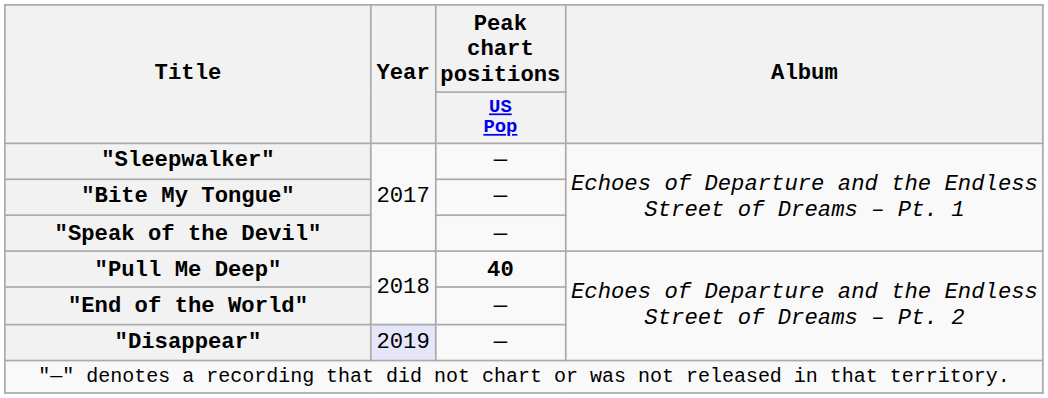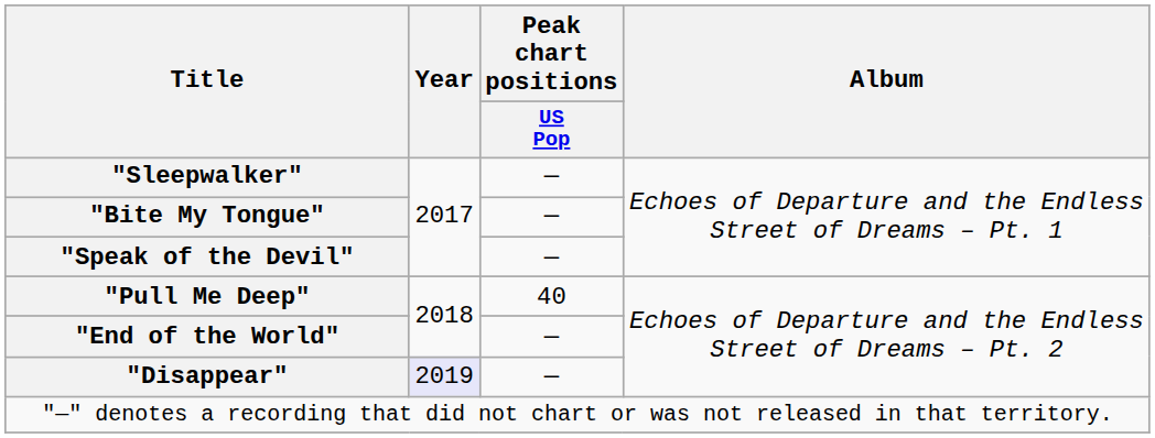"Pull Me Deep" | Peak chart positions / US Pop: bold -> normal
